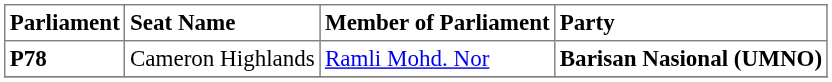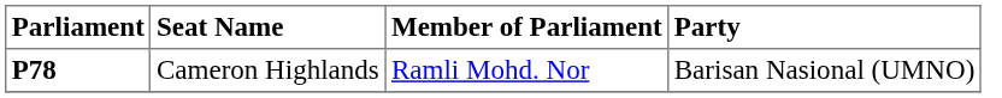P78 | Party: bold -> normal
